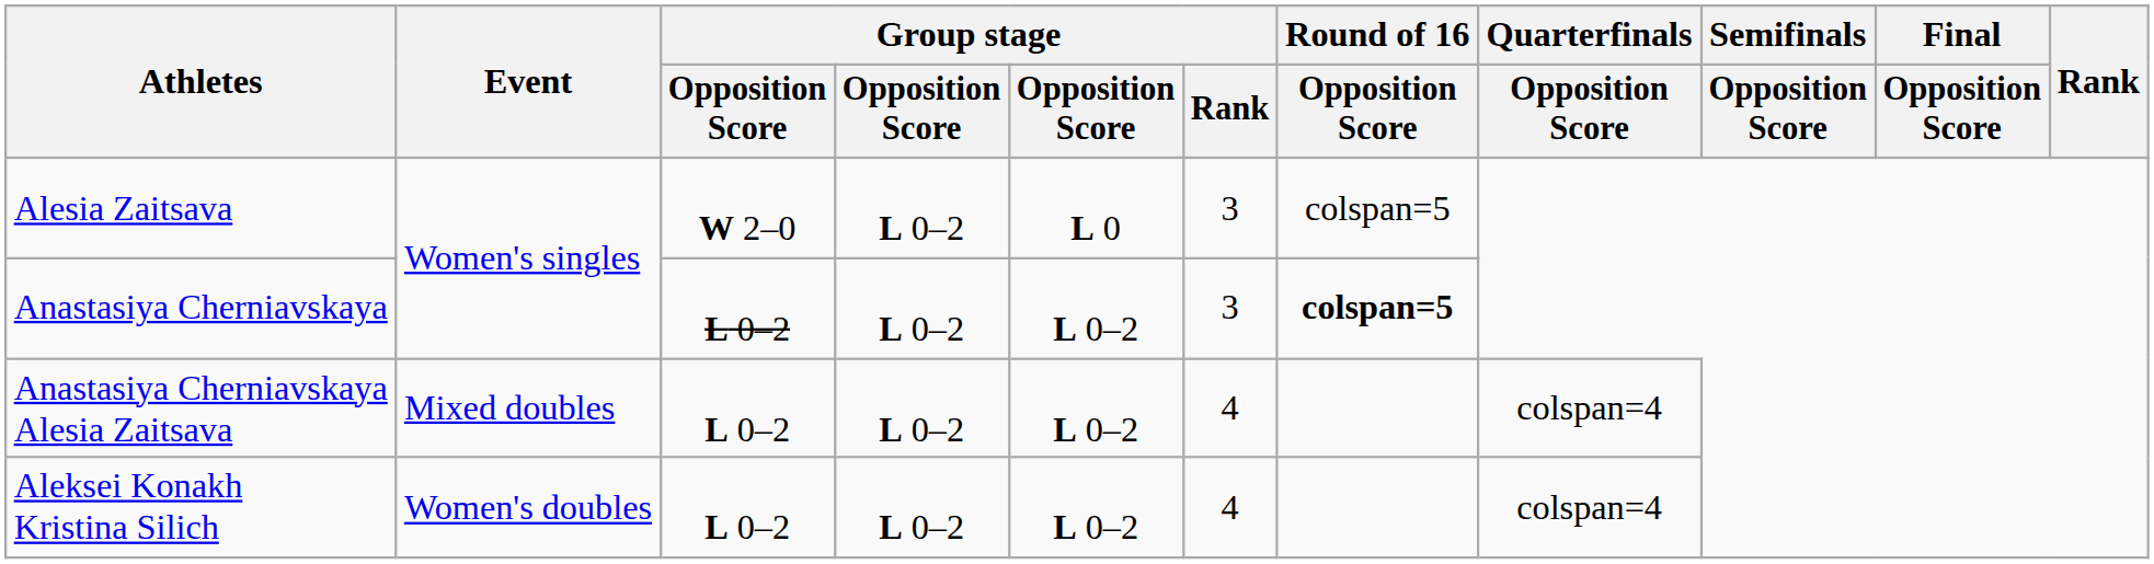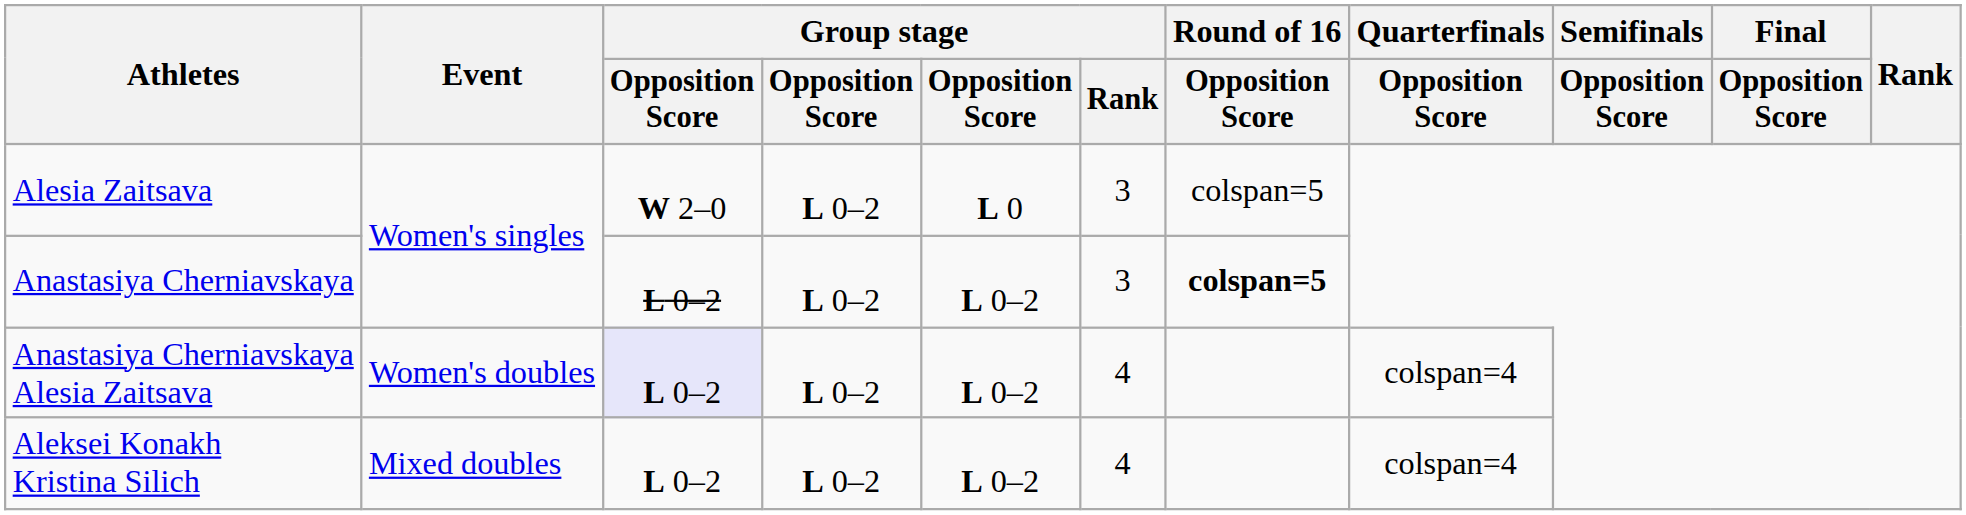Anastasiya Cherniavskaya Alesia Zaitsava | Event: Mixed doubles -> Women's doubles
Anastasiya Cherniavskaya Alesia Zaitsava | column 3: no background -> lavender background
Aleksei Konakh Kristina Silich | Event: Women's doubles -> Mixed doubles
